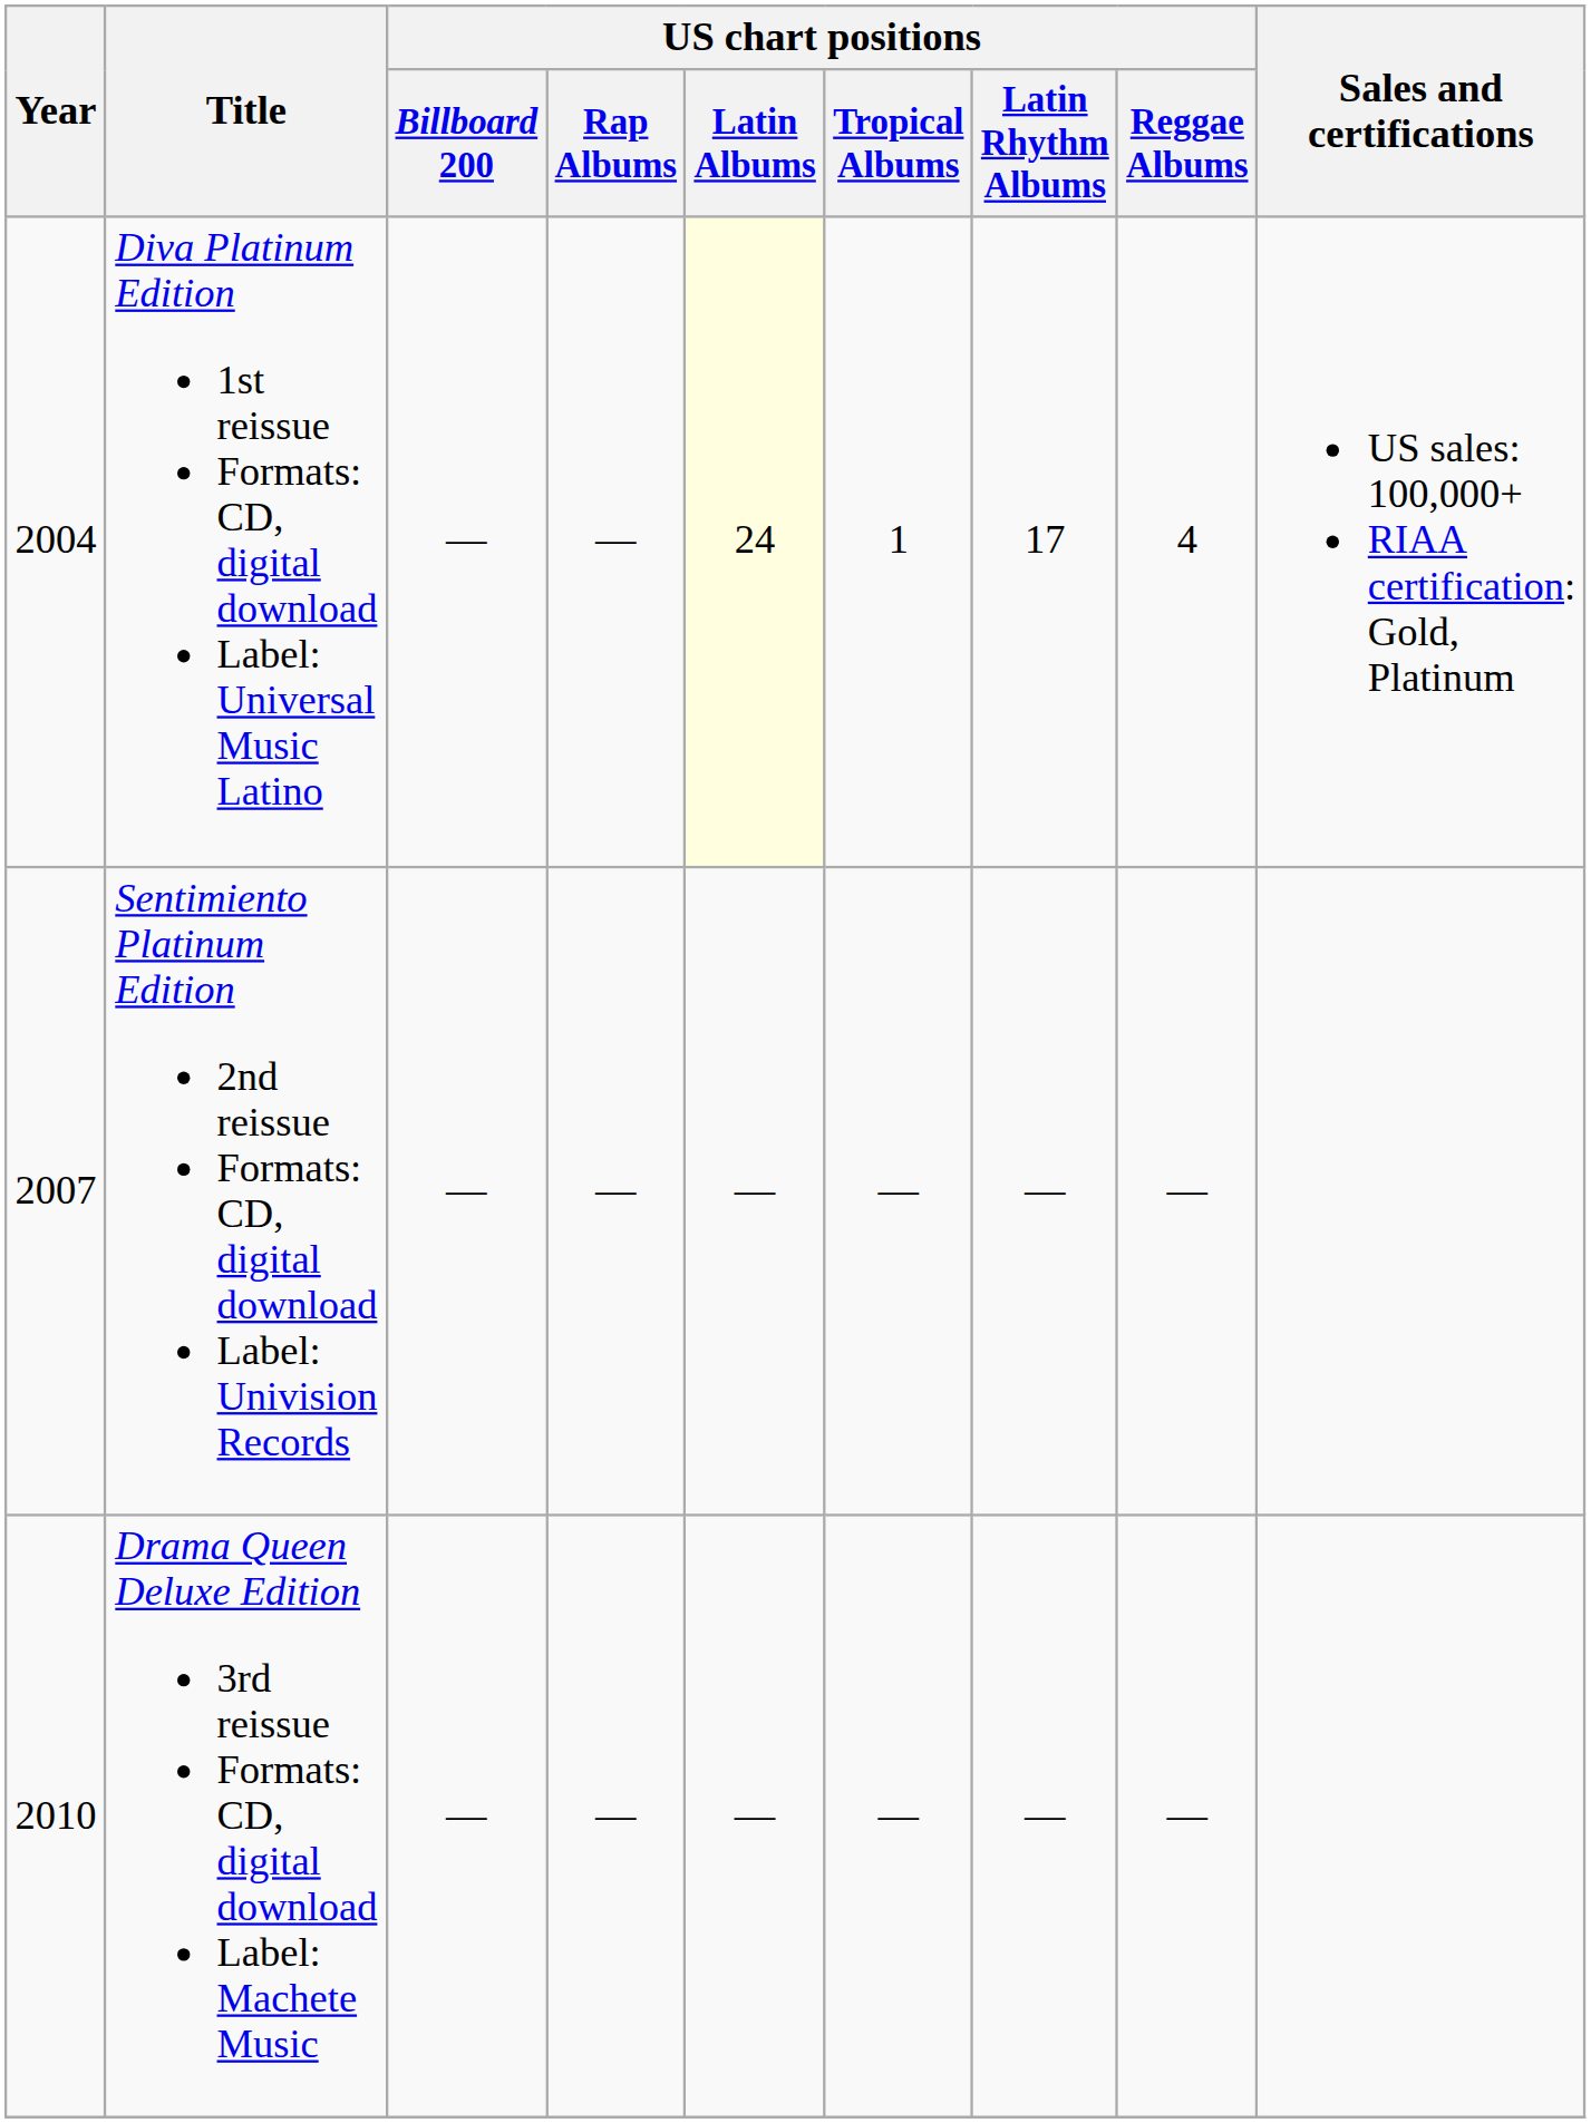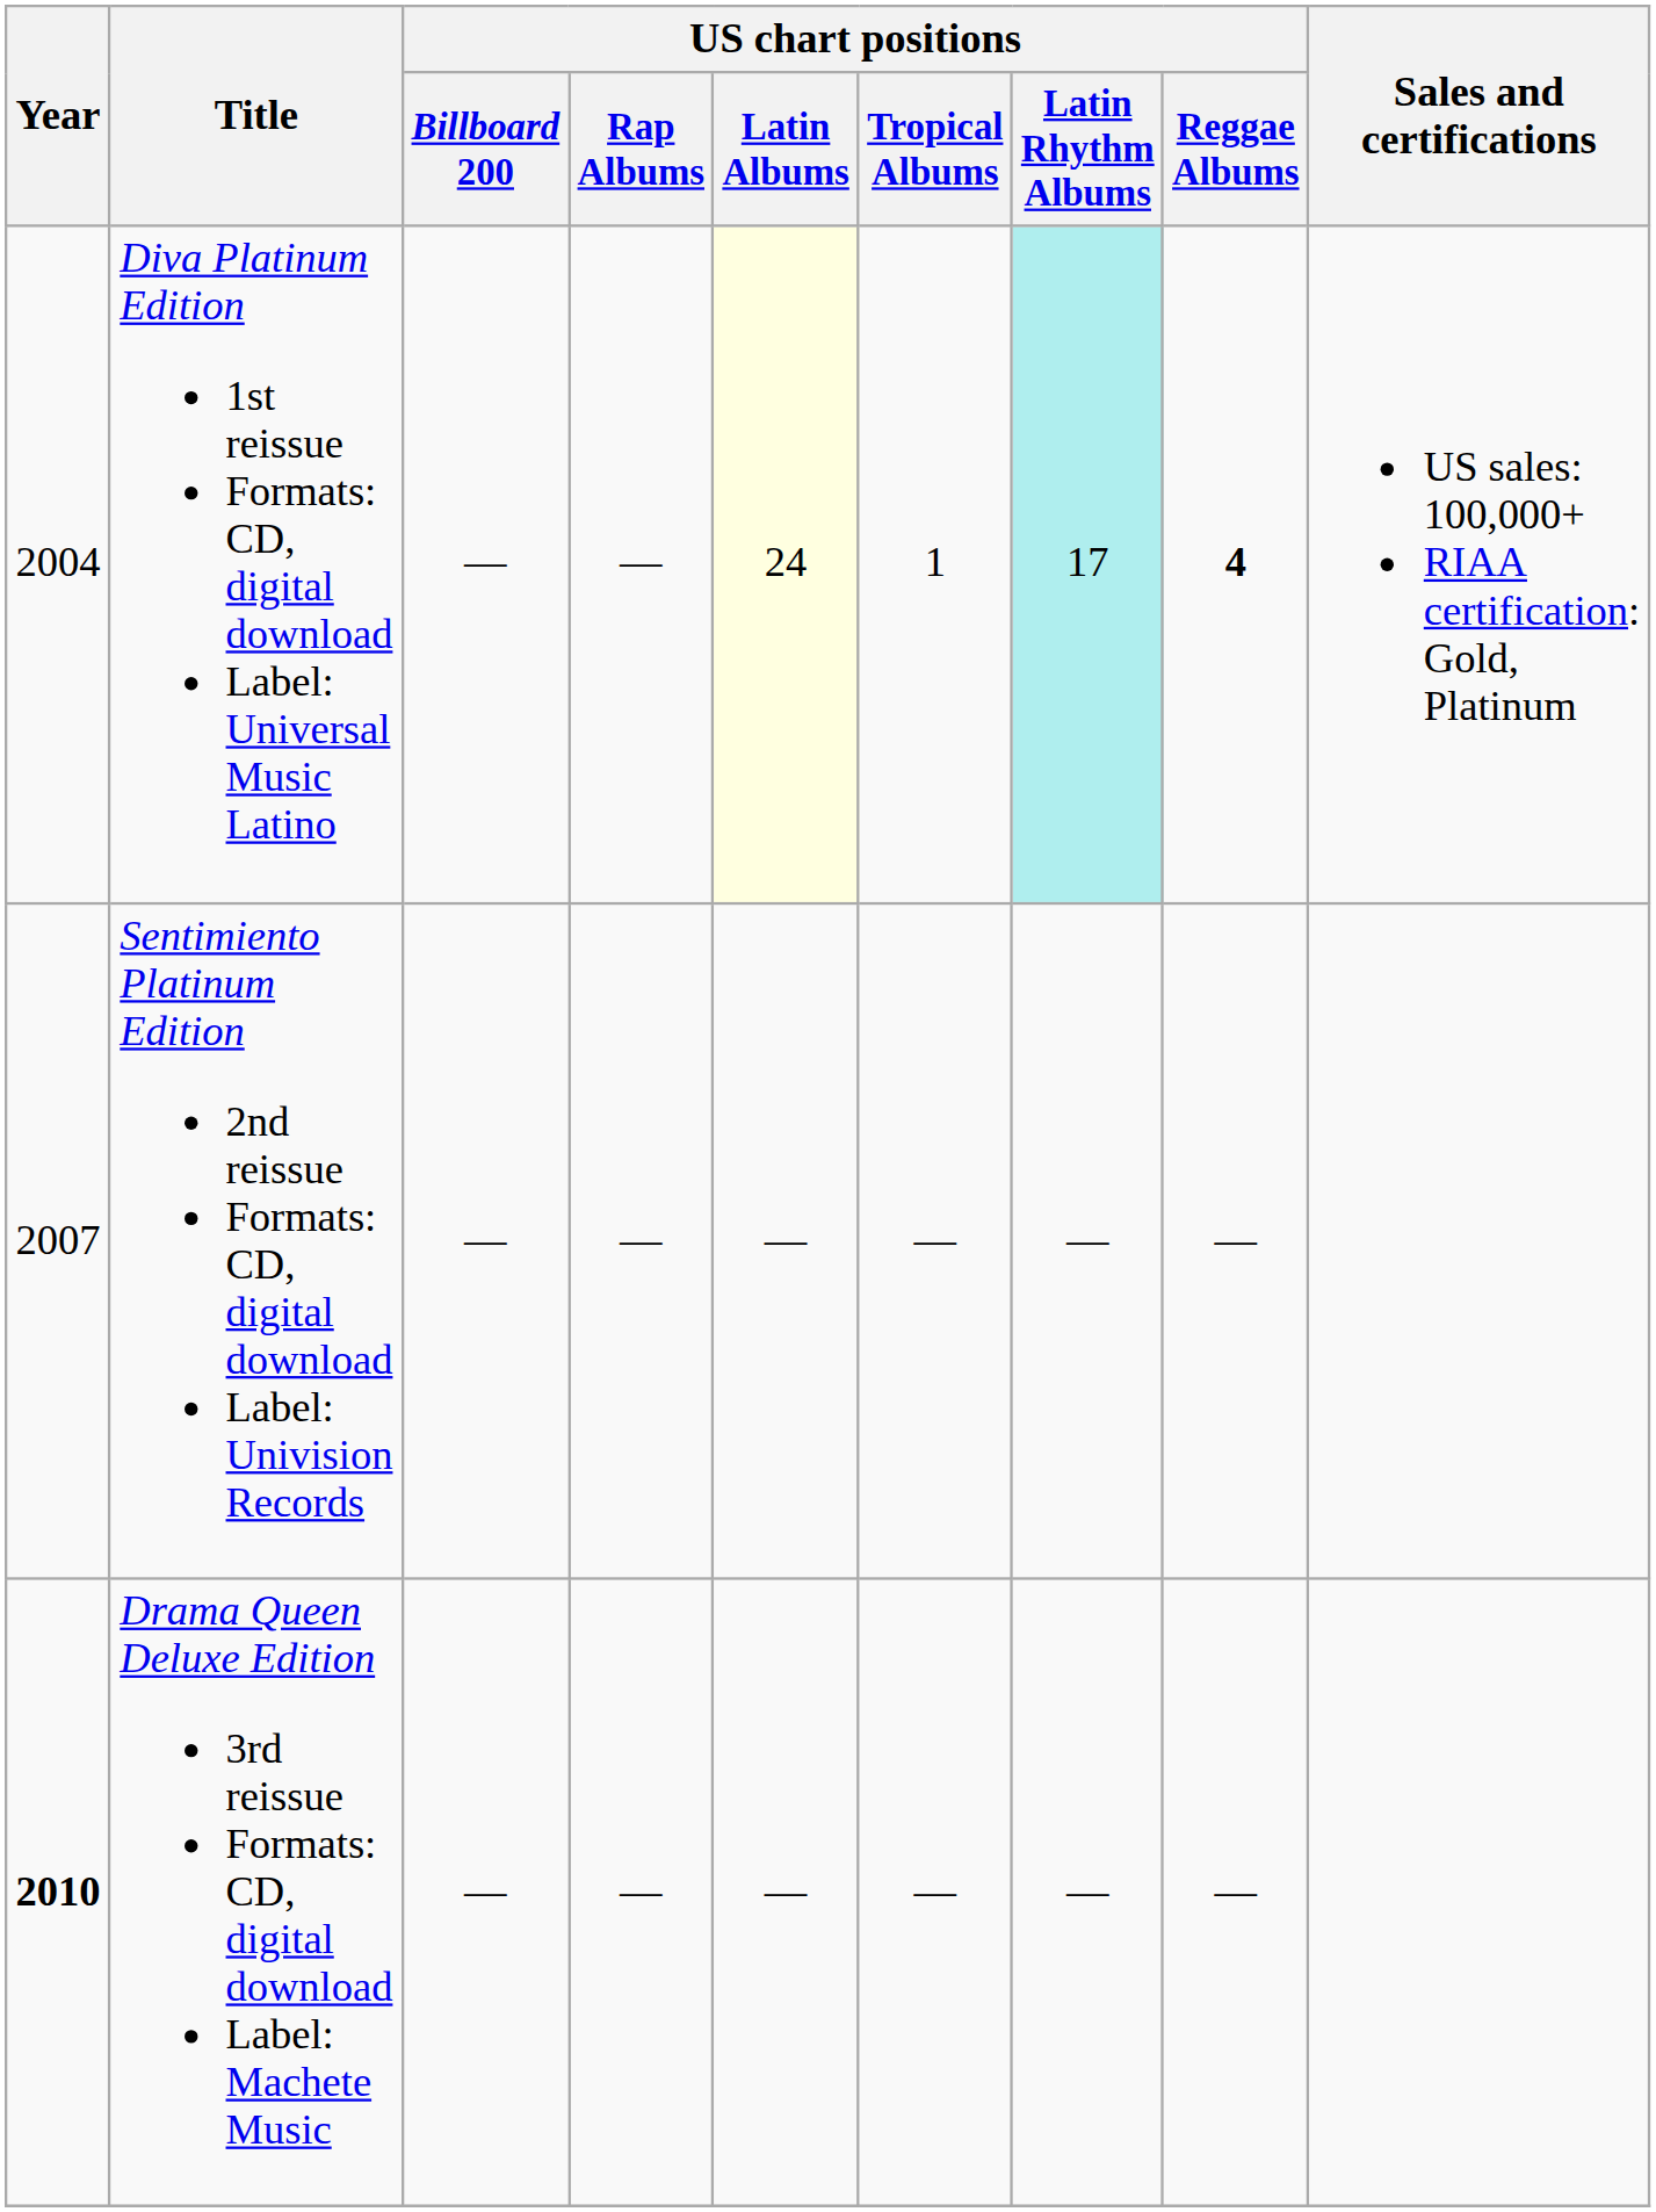row 3 | US chart positions / Latin Rhythm Albums: no background -> paleturquoise background
row 3 | US chart positions / Reggae Albums: normal -> bold
row 5 | Year: normal -> bold
